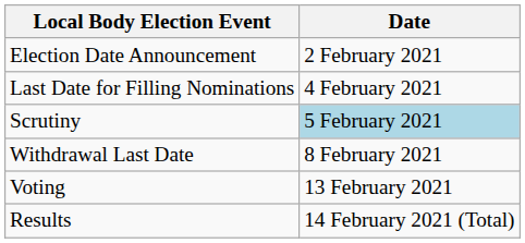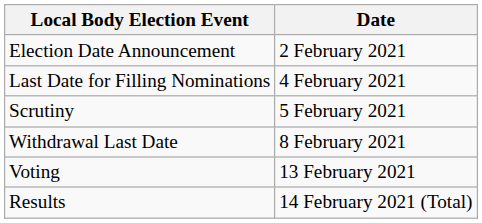Scrutiny | Date: lightblue background -> no background
